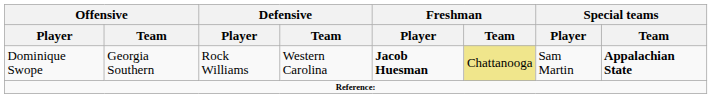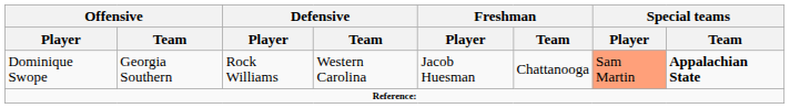Dominique Swope | Freshman / Player: bold -> normal
Dominique Swope | Freshman / Team: khaki background -> no background
Dominique Swope | Special teams / Player: no background -> lightsalmon background
